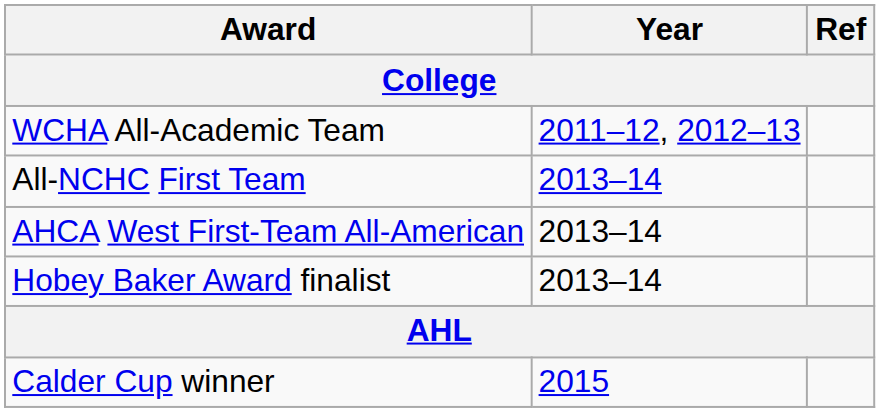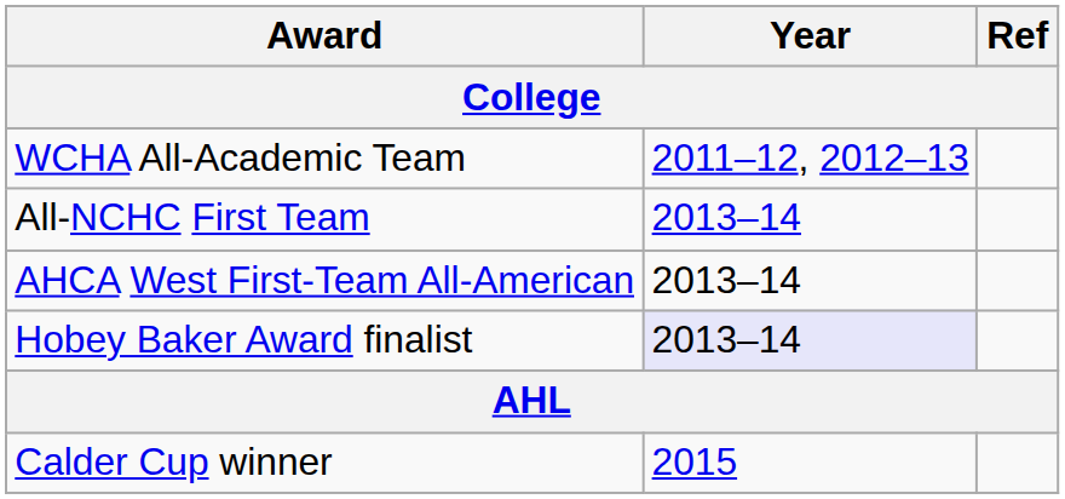Hobey Baker Award finalist | Year: no background -> lavender background
